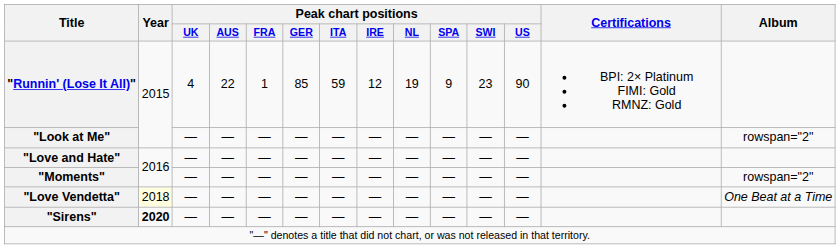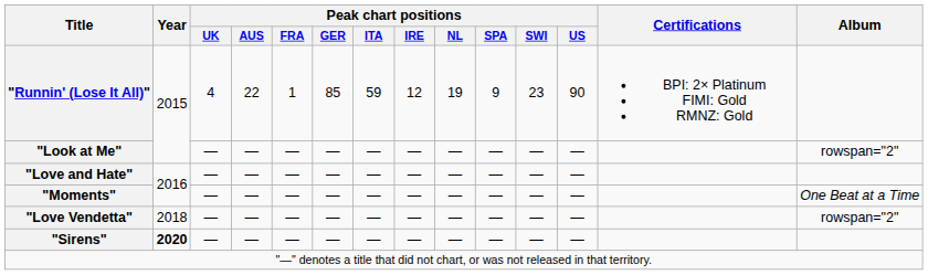"Moments" | Album: rowspan="2" -> One Beat at a Time
"Love Vendetta" | Year: lightyellow background -> no background
"Love Vendetta" | Album: One Beat at a Time -> rowspan="2"
